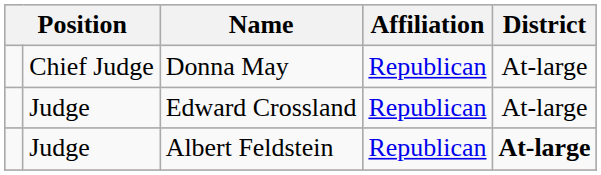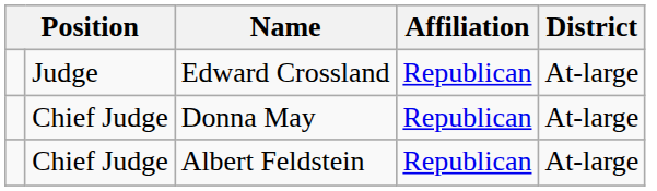rows swapped: Donna May <-> Edward Crossland
Albert Feldstein | column 2: Judge -> Chief Judge
Albert Feldstein | District: bold -> normal
